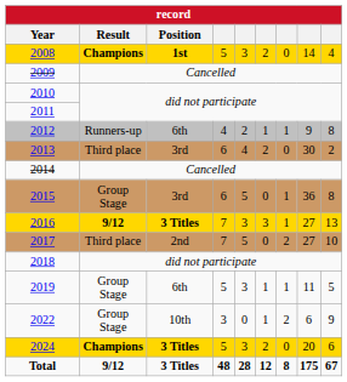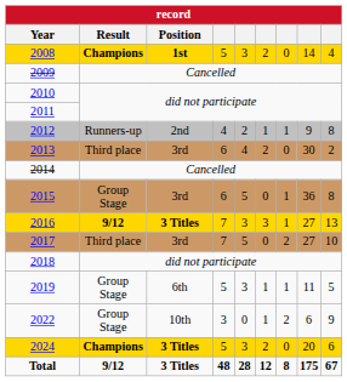2012 | Position: 6th -> 2nd
2017 | Position: 2nd -> 3rd
